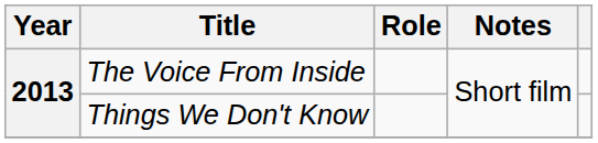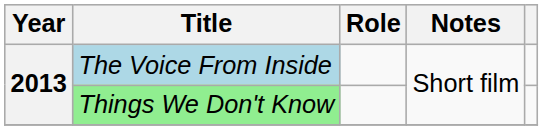The Voice From Inside | Title: no background -> lightblue background
Things We Don't Know | Title: no background -> lightgreen background
